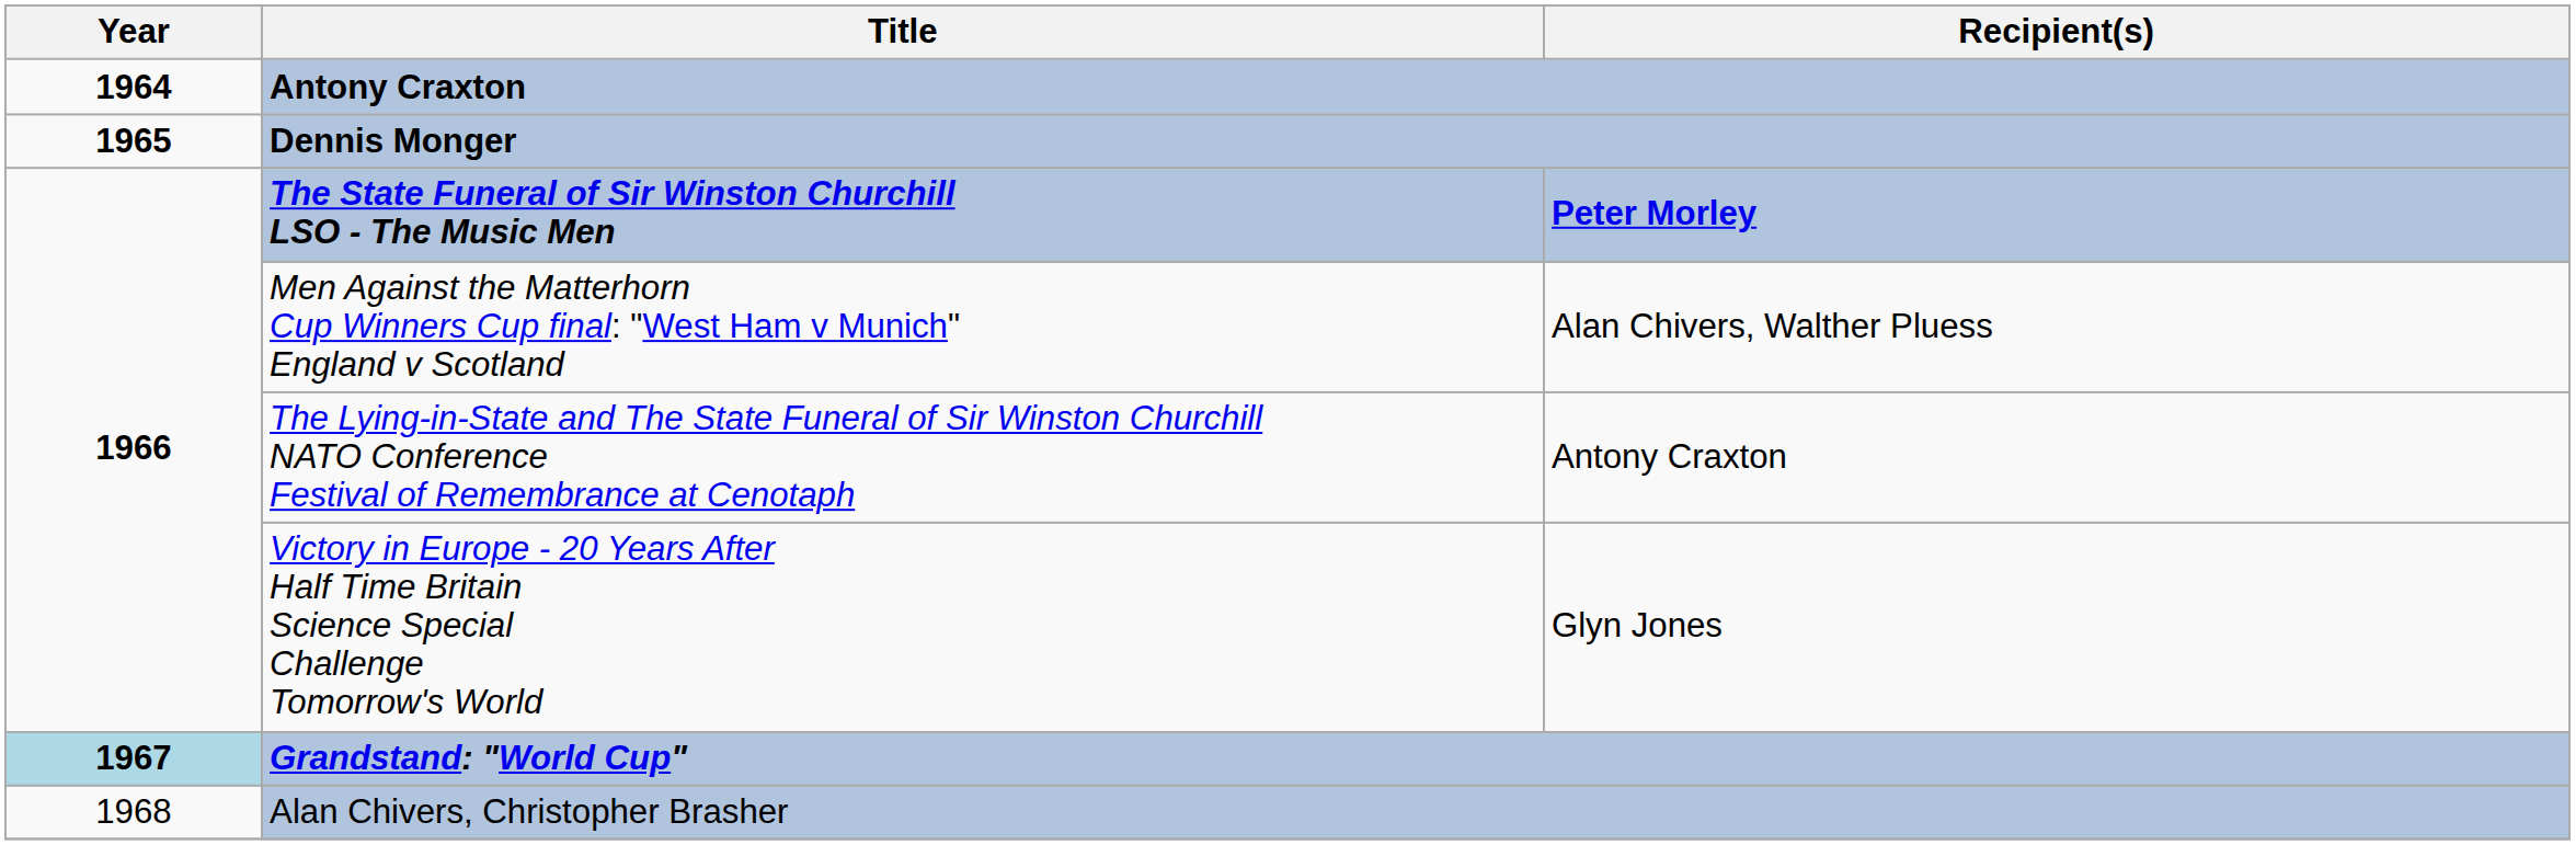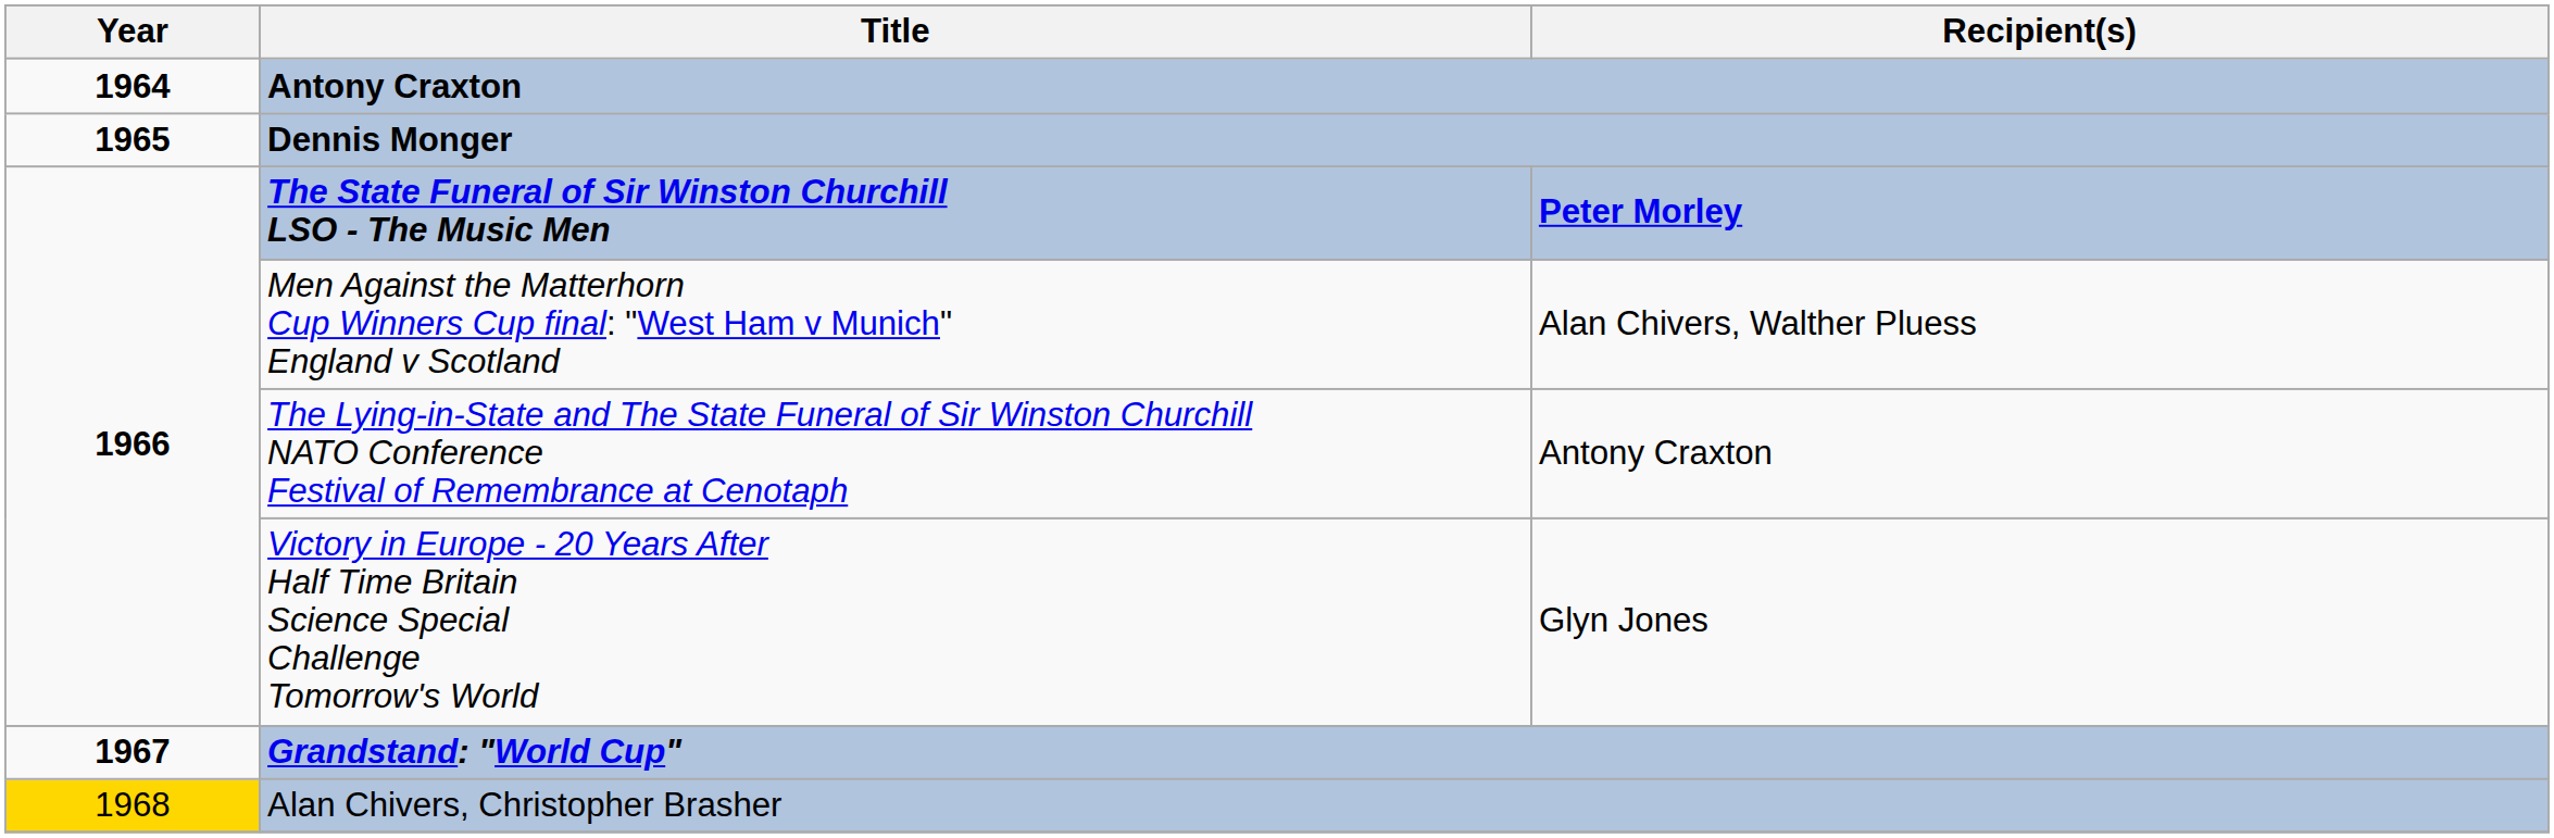Grandstand: "World Cup" | Year: lightblue background -> no background
Alan Chivers, Christopher Brasher | Year: no background -> gold background
